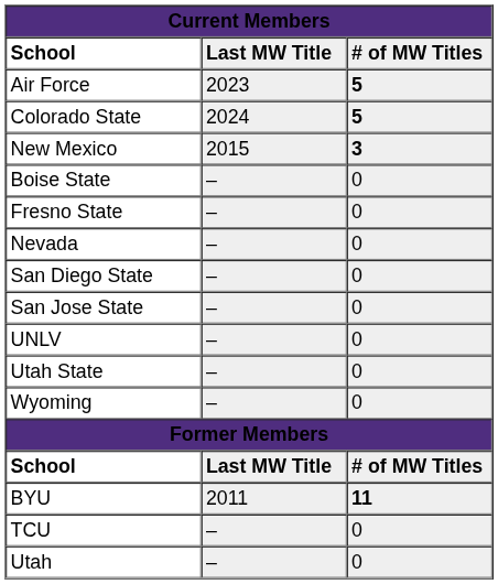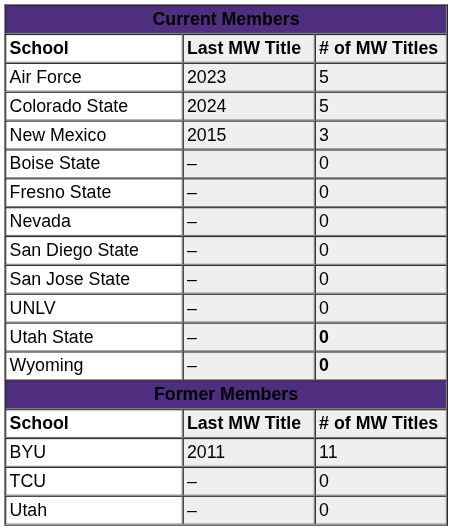Air Force | column 3: bold -> normal
Colorado State | column 3: bold -> normal
New Mexico | column 3: bold -> normal
Utah State | column 3: normal -> bold
Wyoming | column 3: normal -> bold
BYU | column 3: bold -> normal
